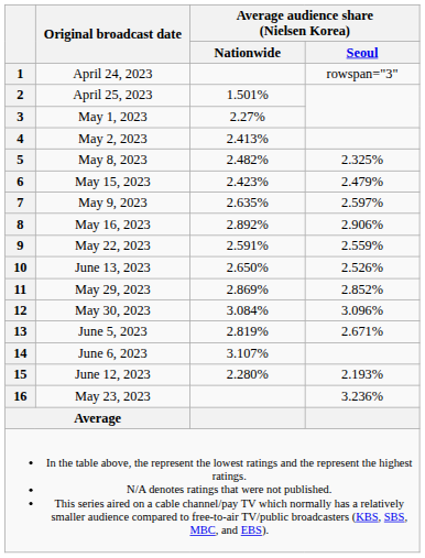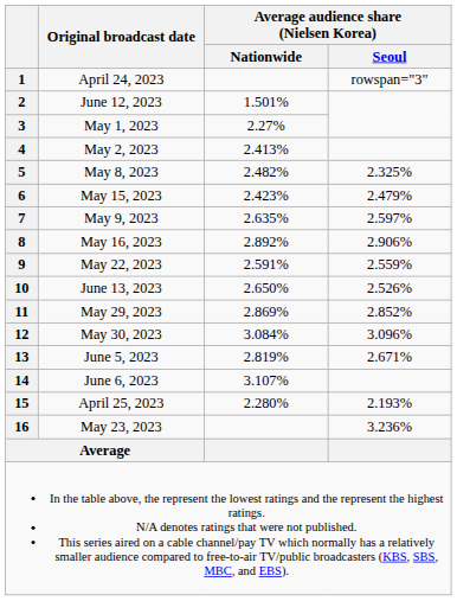2 | Original broadcast date: April 25, 2023 -> June 12, 2023
15 | Original broadcast date: June 12, 2023 -> April 25, 2023
